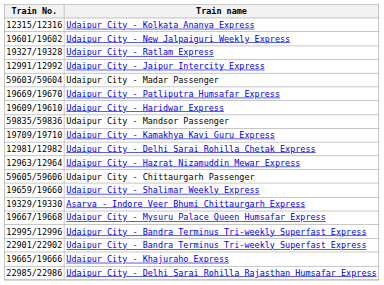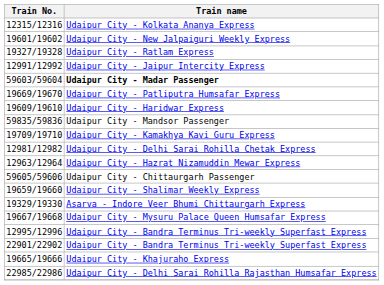row 6 | Train name: normal -> bold
